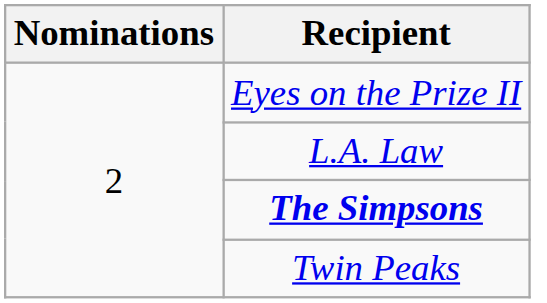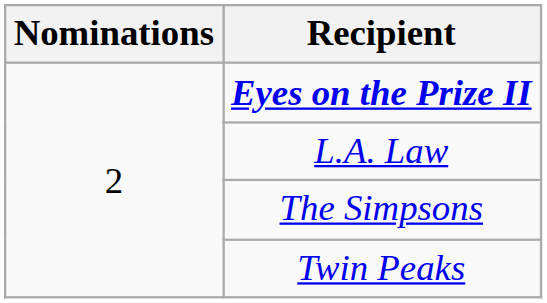Eyes on the Prize II | Recipient: normal -> bold
The Simpsons | Recipient: bold -> normal
